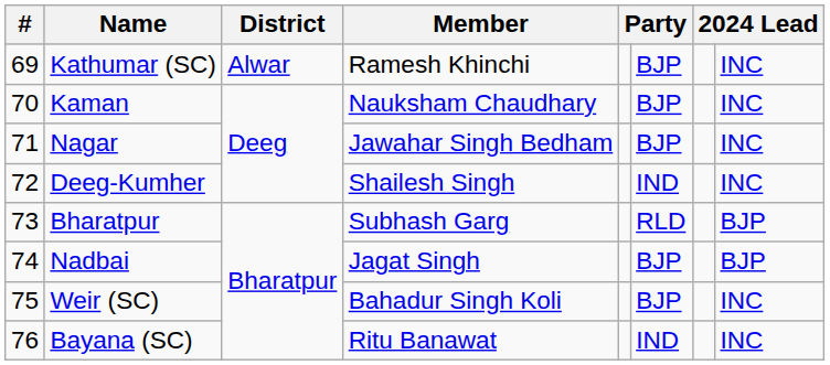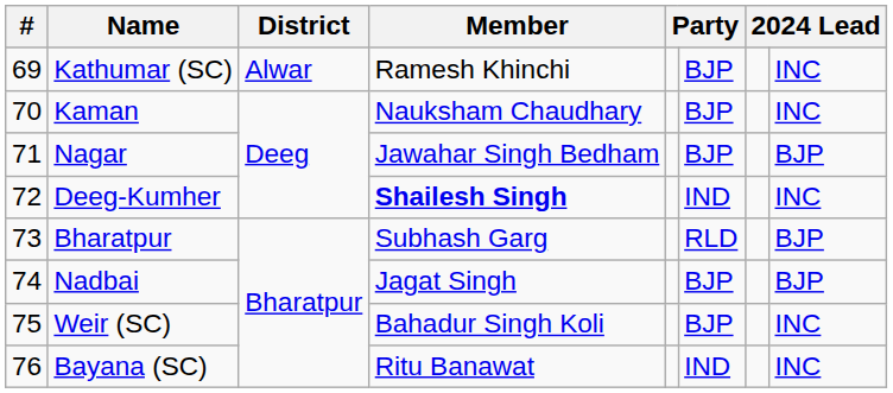Nagar | column 8: INC -> BJP
Deeg-Kumher | Member: normal -> bold
